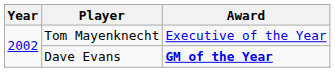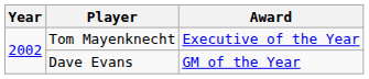Dave Evans | Award: bold -> normal
